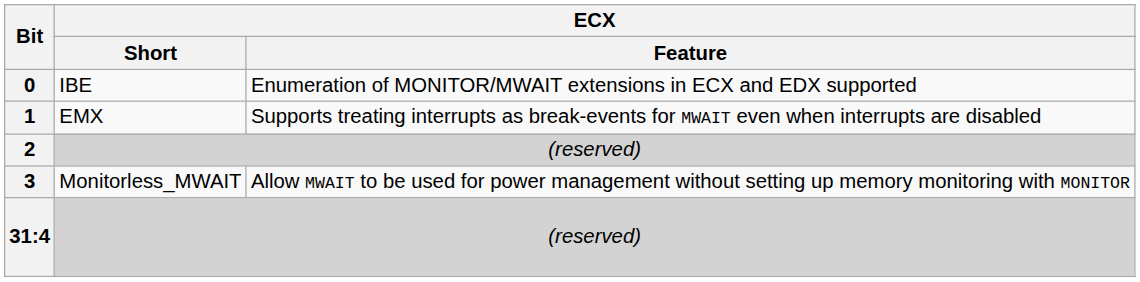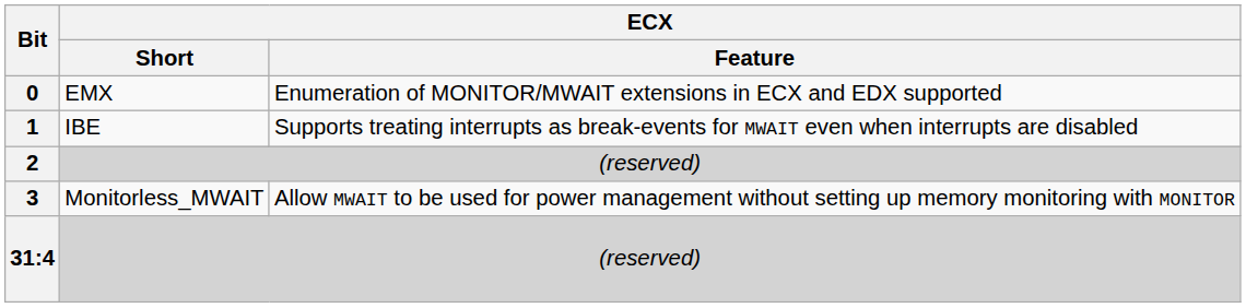0 | ECX / Short: IBE -> EMX
1 | ECX / Short: EMX -> IBE
